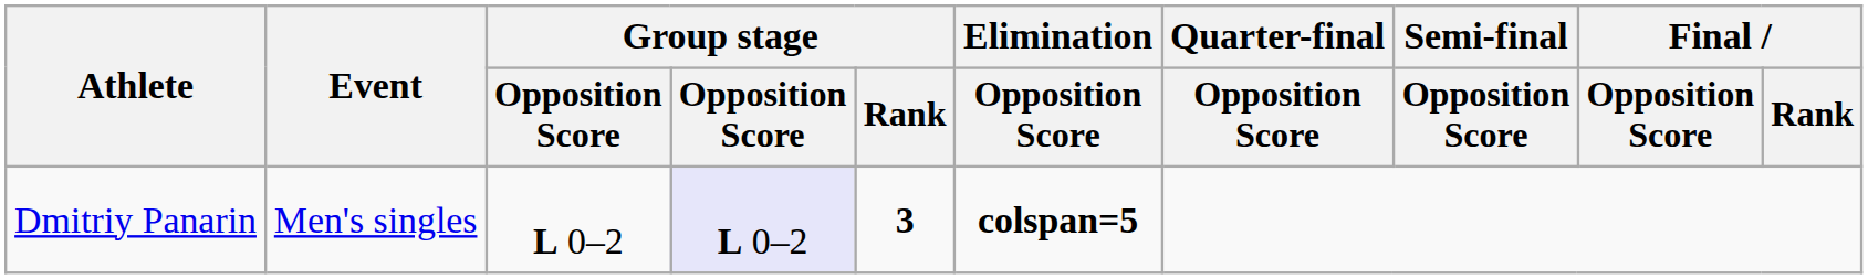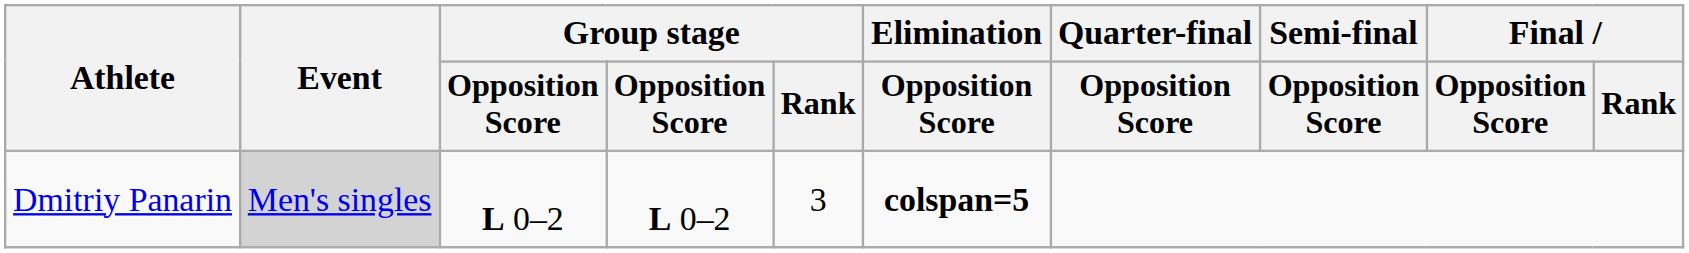Dmitriy Panarin | Event: no background -> lightgrey background
Dmitriy Panarin | column 4: lavender background -> no background
Dmitriy Panarin | Group stage / Rank: bold -> normal
